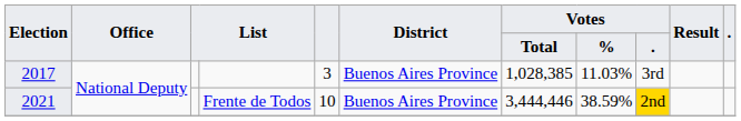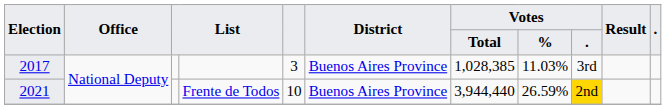Frente de Todos | Votes / Total: 3,444,446 -> 3,944,440
Frente de Todos | Votes / %: 38.59% -> 26.59%
